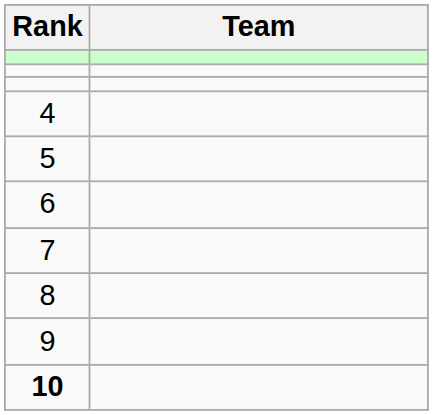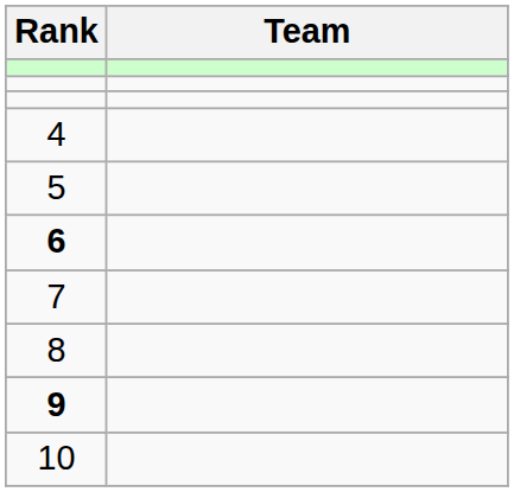row 7 | Rank: normal -> bold
row 10 | Rank: normal -> bold
row 11 | Rank: bold -> normal
